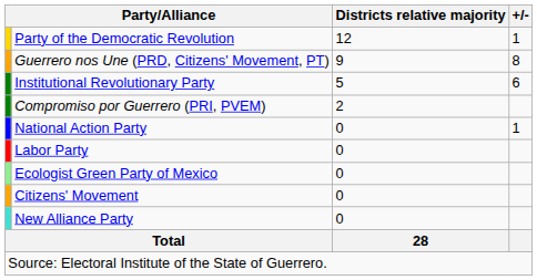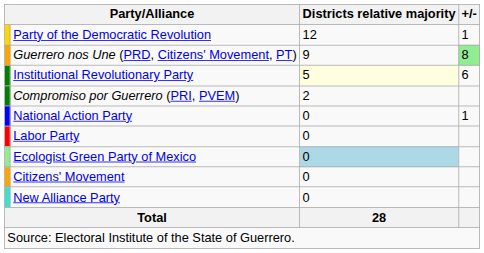Guerrero nos Une (PRD, Citizens' Movement, PT) | +/-: no background -> lightgreen background
Institutional Revolutionary Party | Districts relative majority: no background -> lightyellow background
Ecologist Green Party of Mexico | Districts relative majority: no background -> lightblue background
